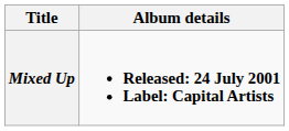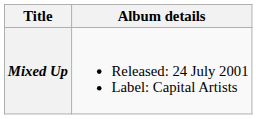Mixed Up | Album details: bold -> normal
